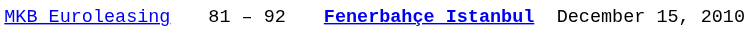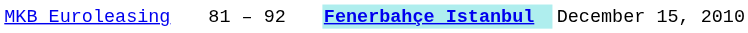MKB Euroleasing | column 3: no background -> paleturquoise background
